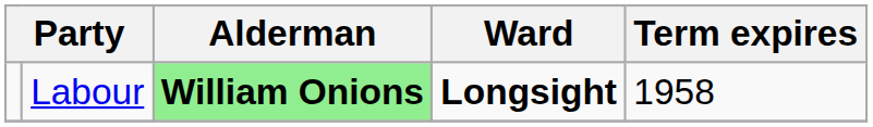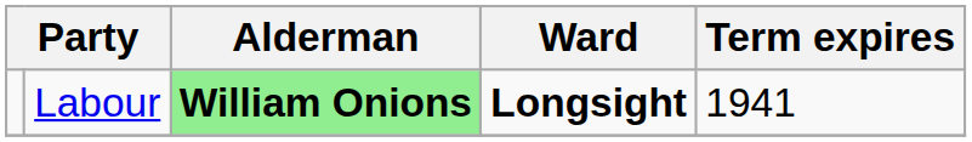Labour | Term expires: 1958 -> 1941
